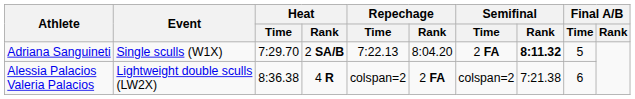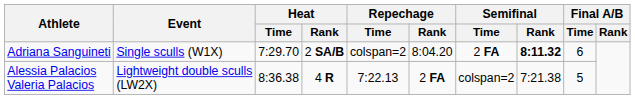Adriana Sanguineti | Repechage / Time: 7:22.13 -> colspan=2
Adriana Sanguineti | Final A/B / Time: 5 -> 6
Alessia Palacios Valeria Palacios | Repechage / Time: colspan=2 -> 7:22.13
Alessia Palacios Valeria Palacios | Final A/B / Time: 6 -> 5
